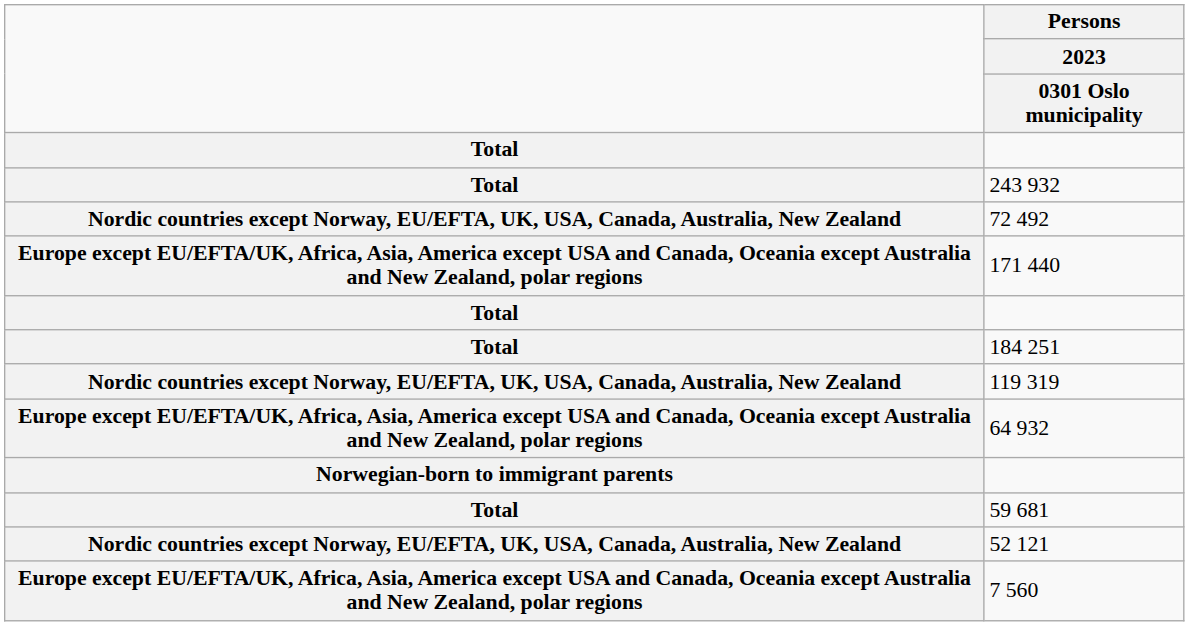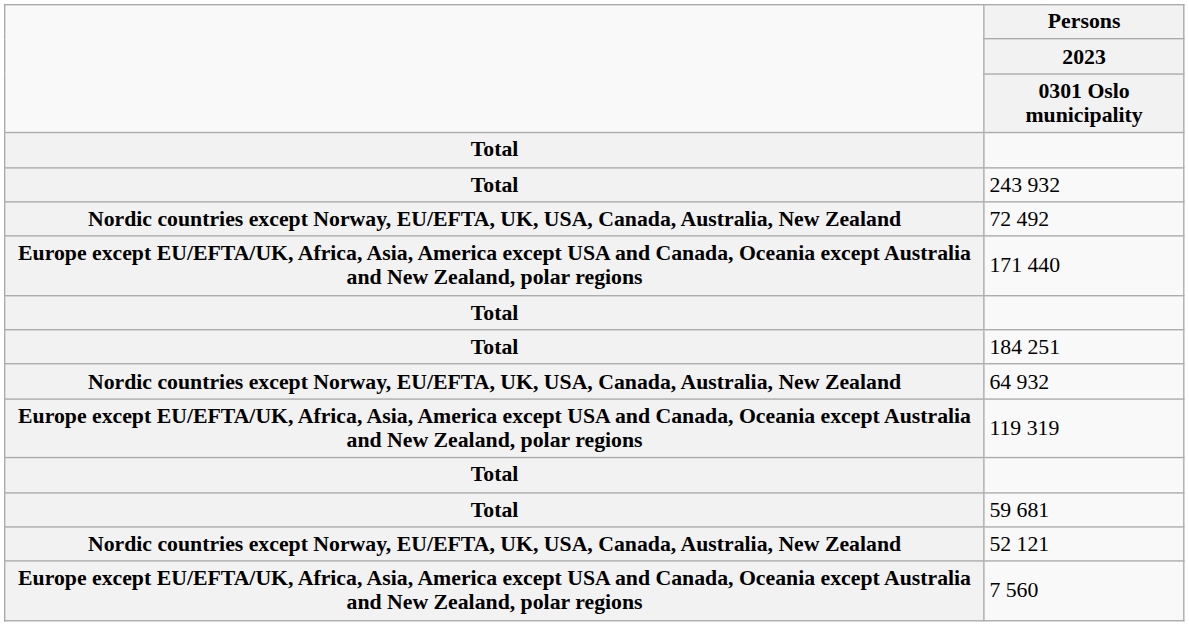row 10 | Persons / 2023 / 0301 Oslo municipality: 119 319 -> 64 932
row 11 | Persons / 2023 / 0301 Oslo municipality: 64 932 -> 119 319
row 12 | column 1: Norwegian-born to immigrant parents -> Total
